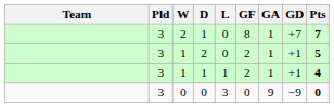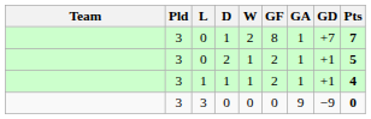columns swapped: W <-> L
